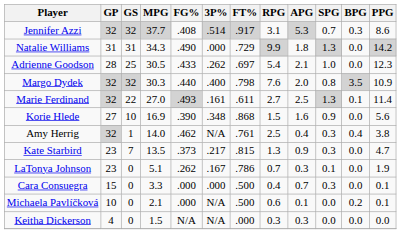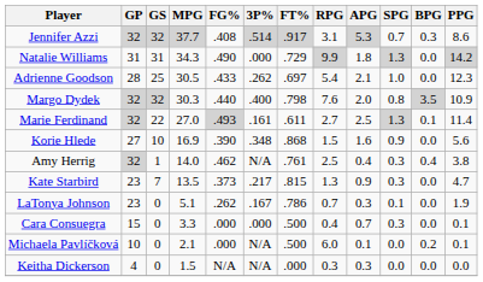Michaela Pavlíčková | RPG: 0.6 -> 6.0
